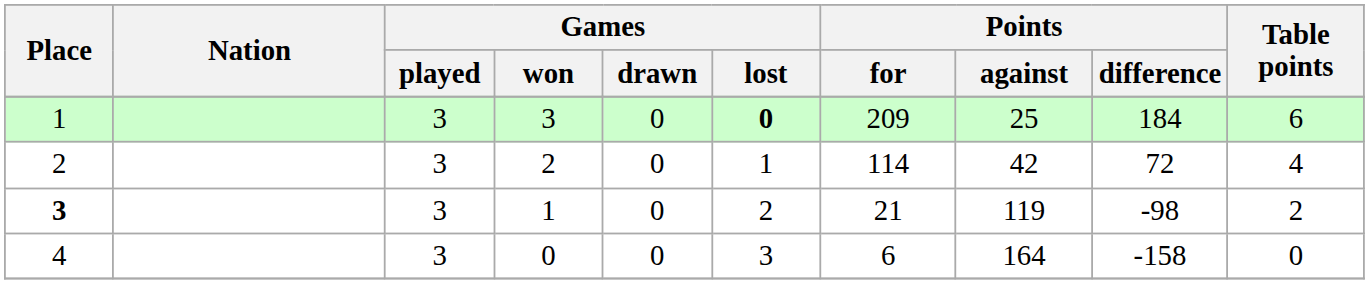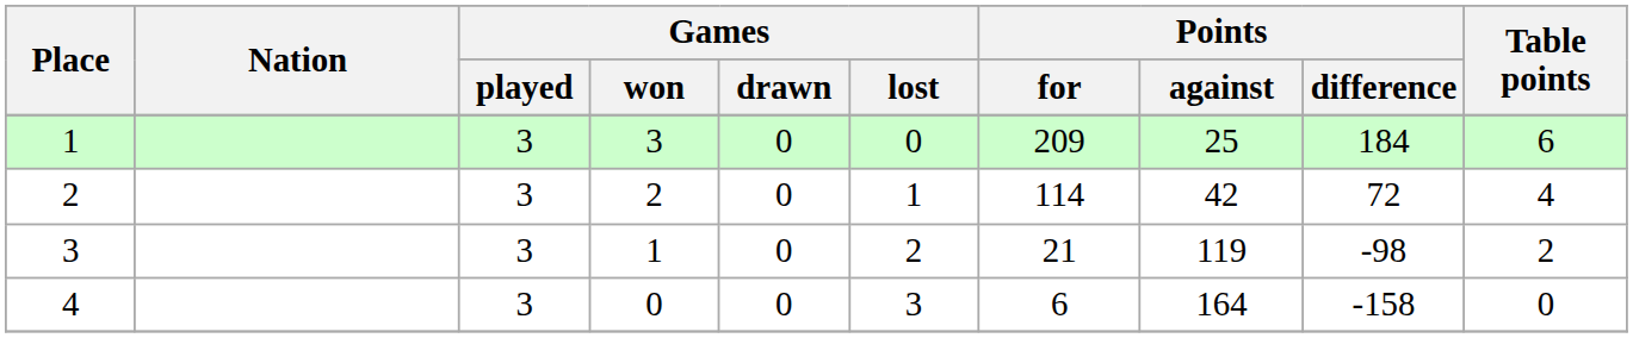row 3 | Games / lost: bold -> normal
row 5 | Place: bold -> normal
